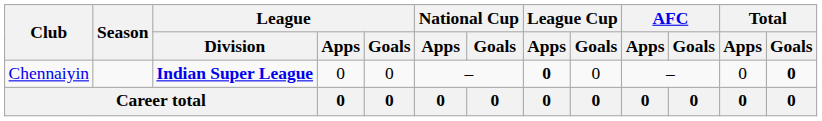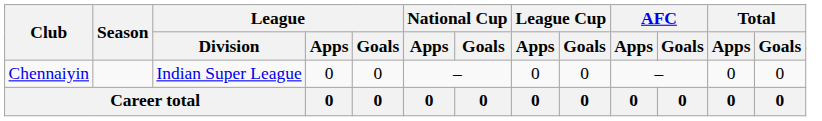Chennaiyin | League / Division: bold -> normal
Chennaiyin | League Cup / Apps: bold -> normal
Chennaiyin | Total / Goals: bold -> normal
